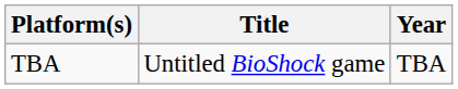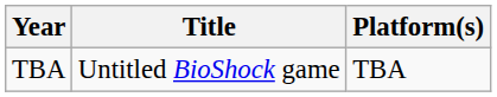columns swapped: Year <-> Platform(s)
